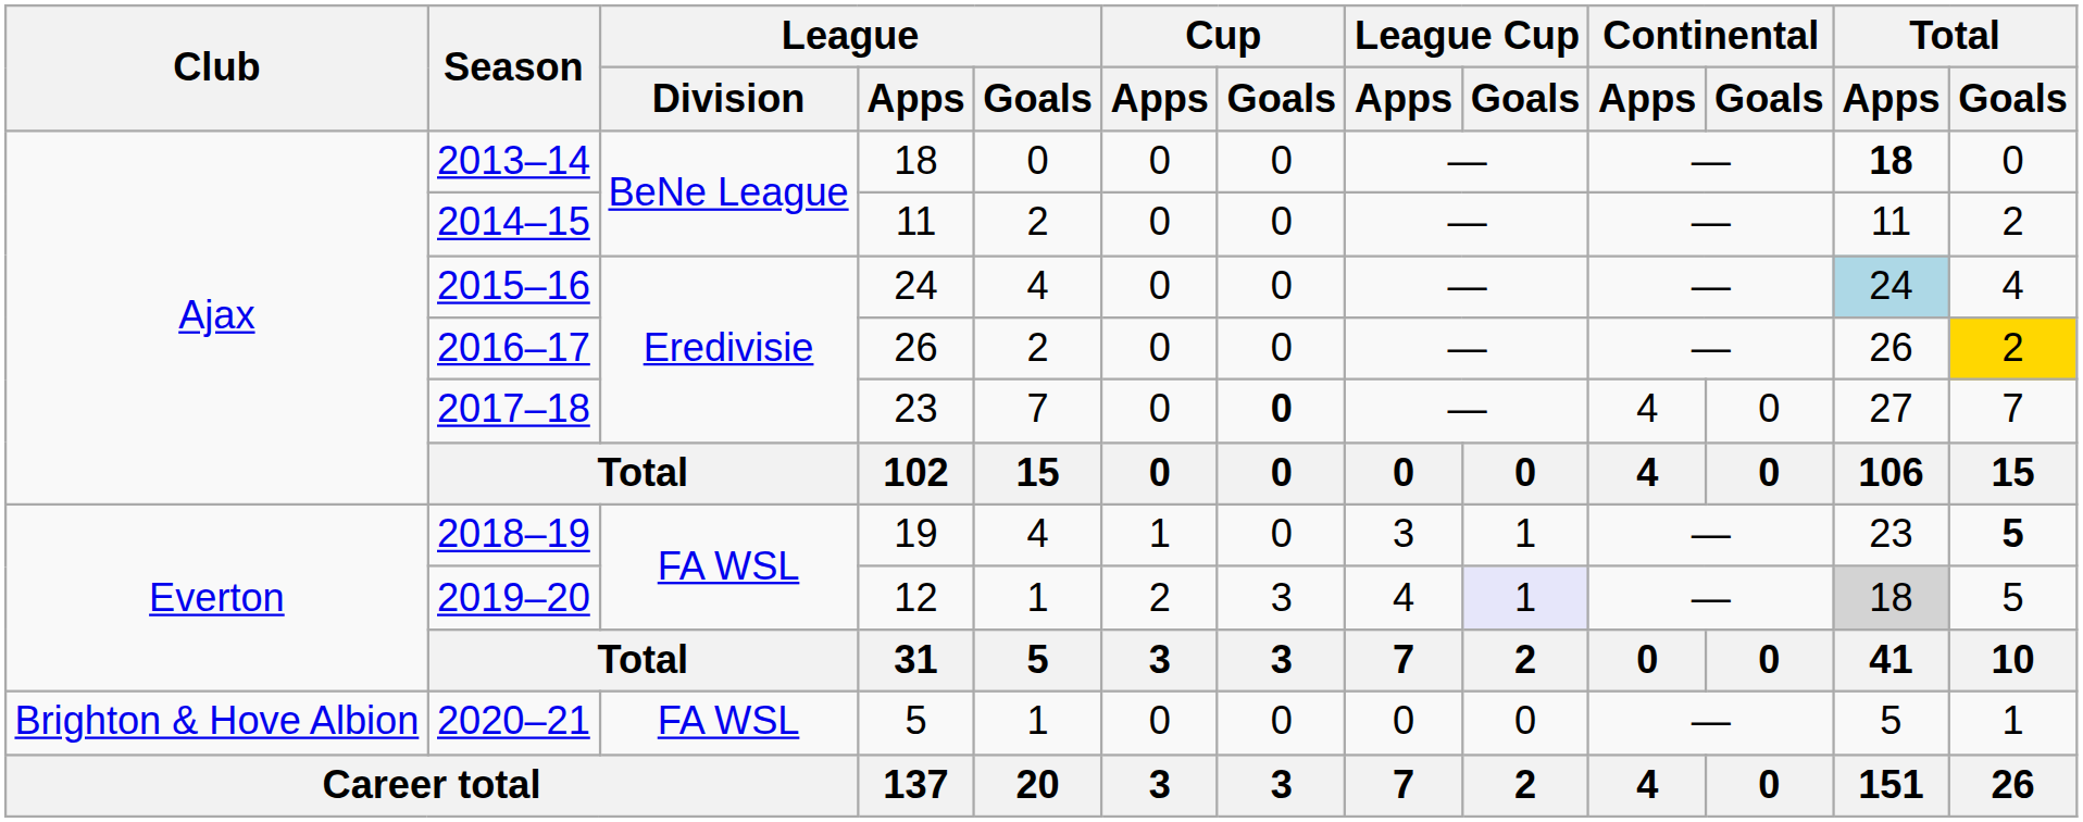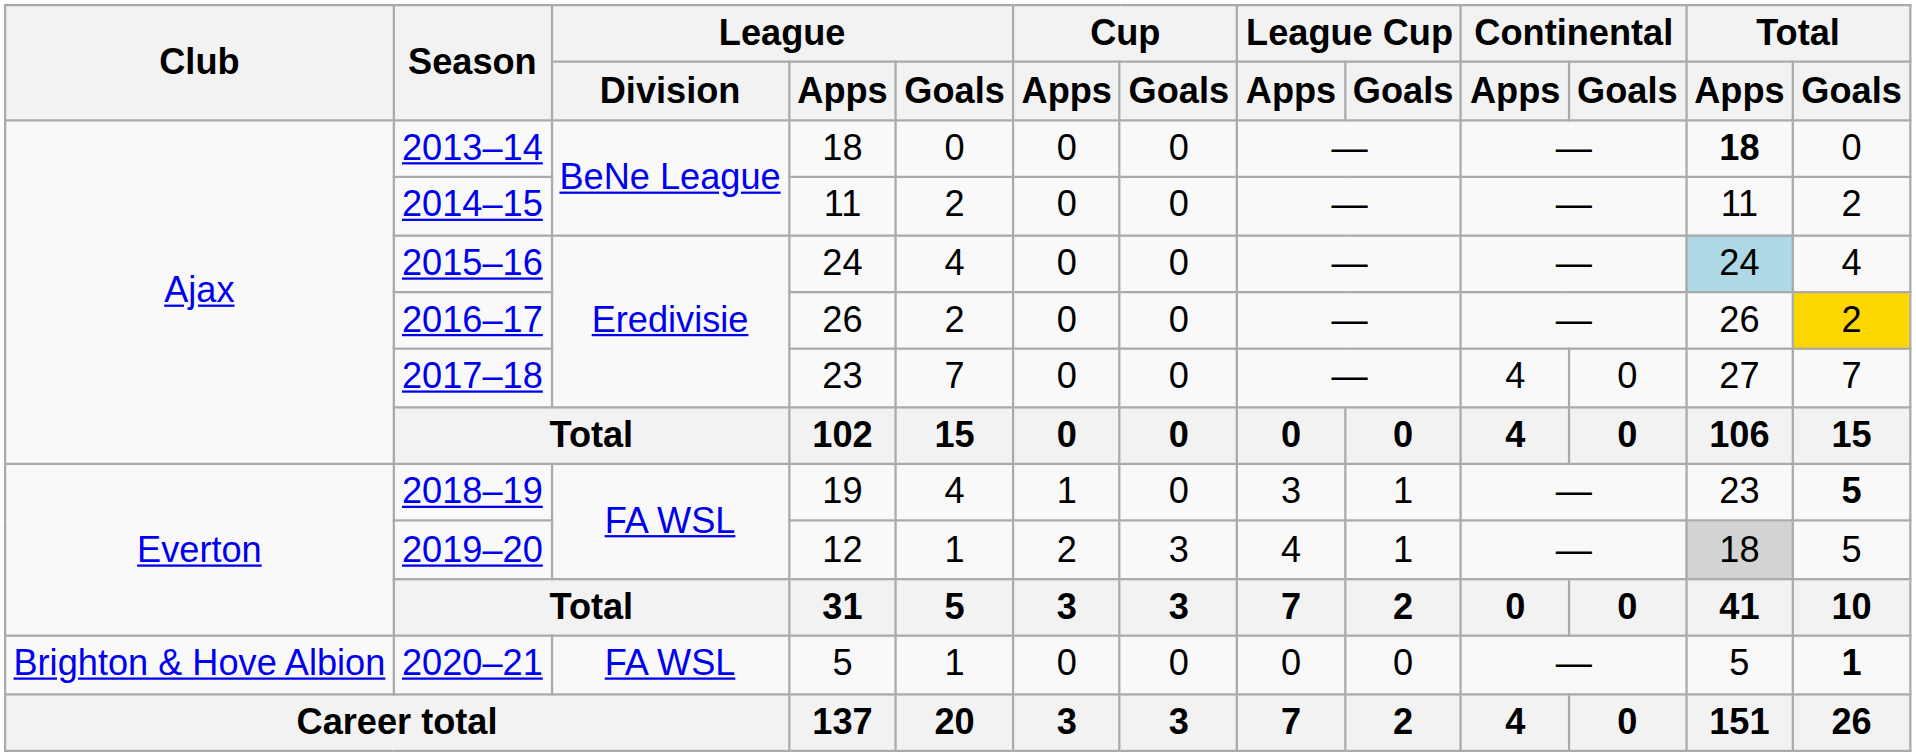2017–18 | Cup / Goals: bold -> normal
2019–20 | League Cup / Goals: lavender background -> no background
2020–21 | Total / Goals: normal -> bold
